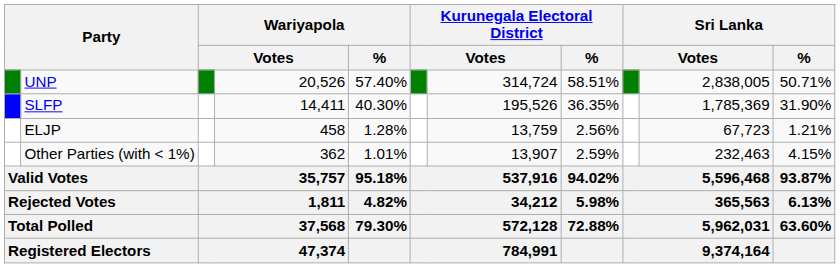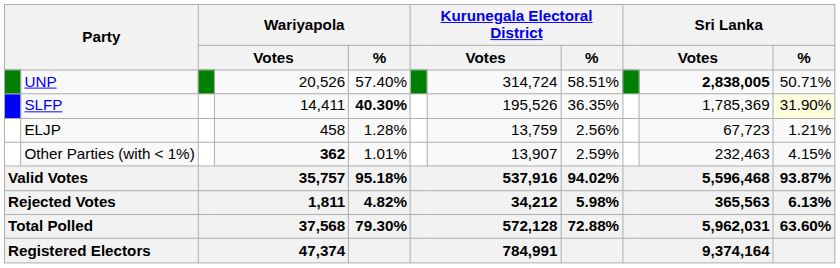UNP | column 10: normal -> bold
SLFP | Wariyapola / %: normal -> bold
SLFP | Sri Lanka / %: no background -> lightyellow background
Other Parties (with < 1%) | column 4: normal -> bold
